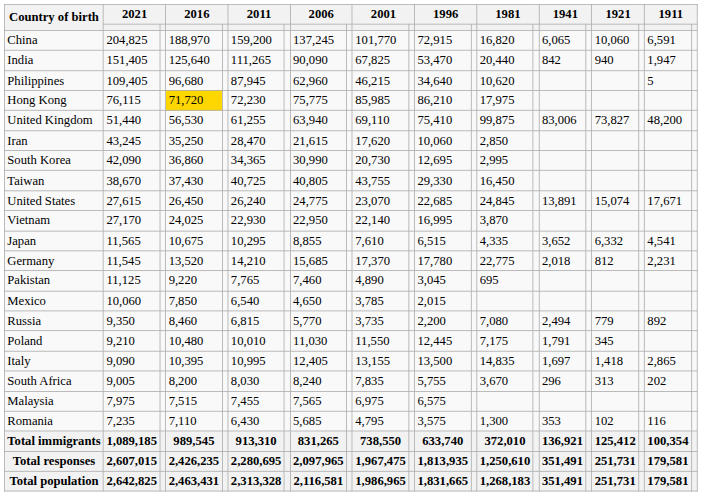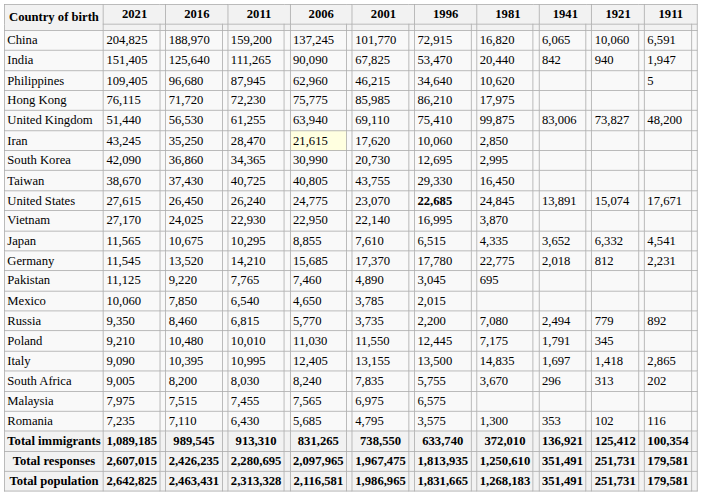Hong Kong | column 4: gold background -> no background
Iran | column 8: no background -> lightyellow background
United States | column 12: normal -> bold
